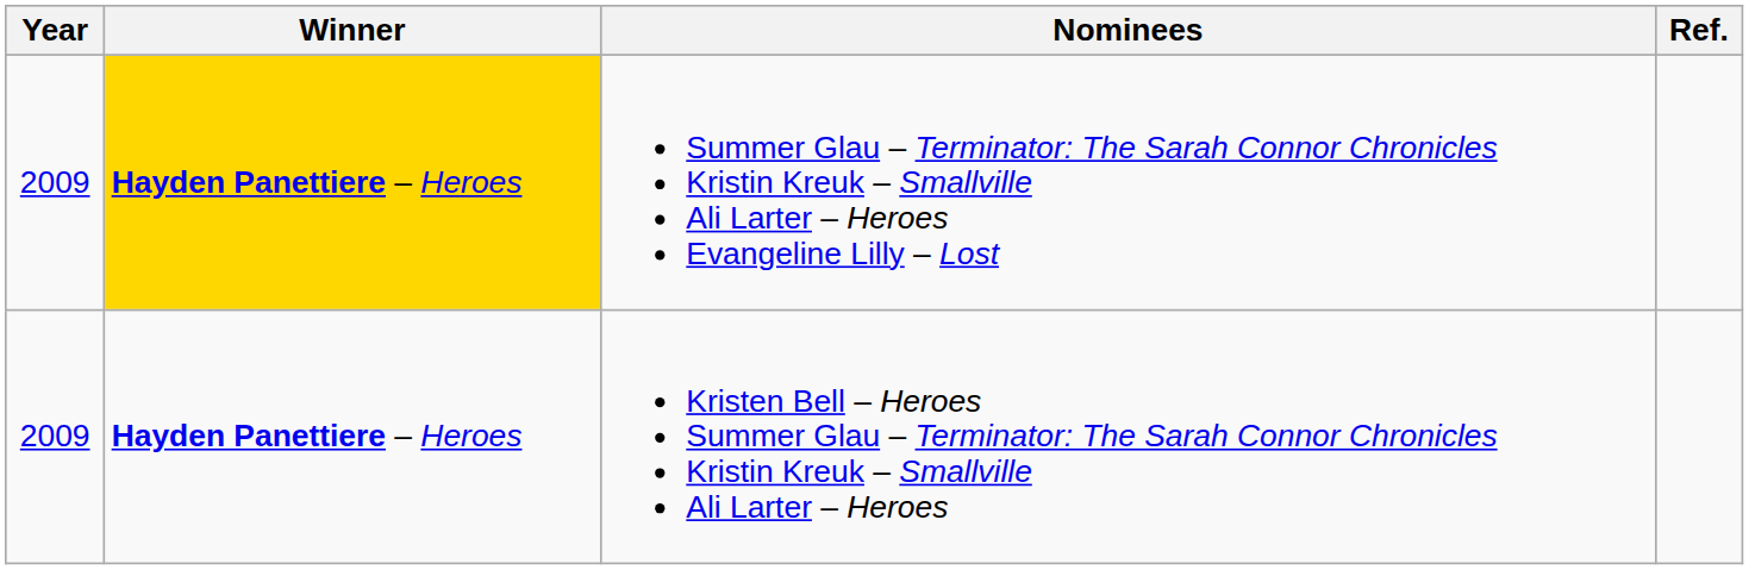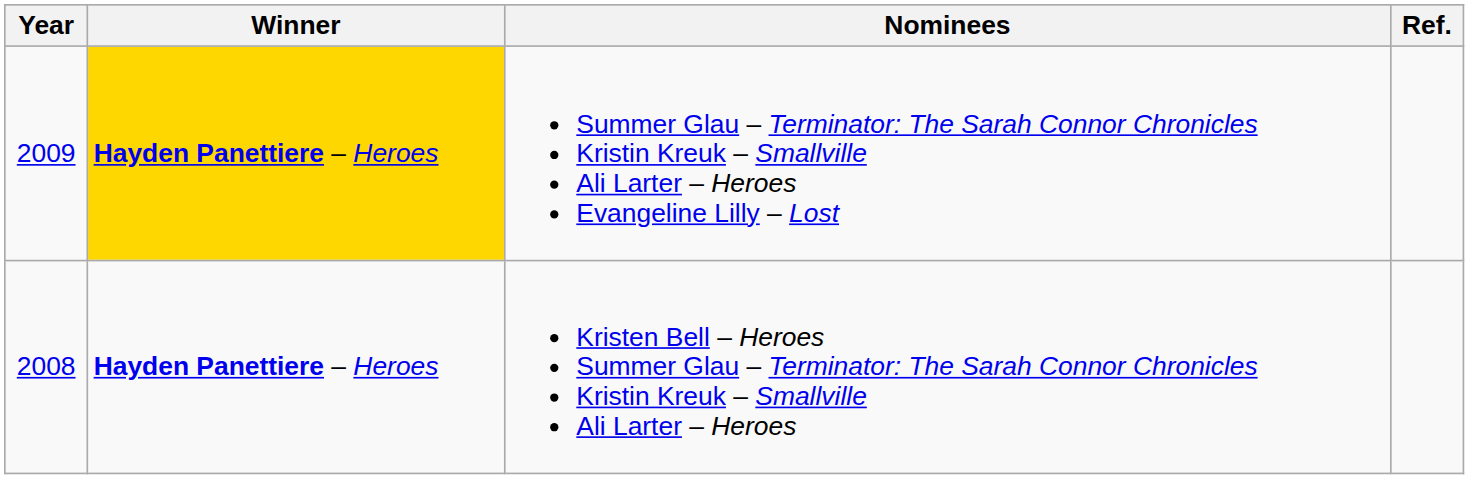row 3 | Year: 2009 -> 2008
